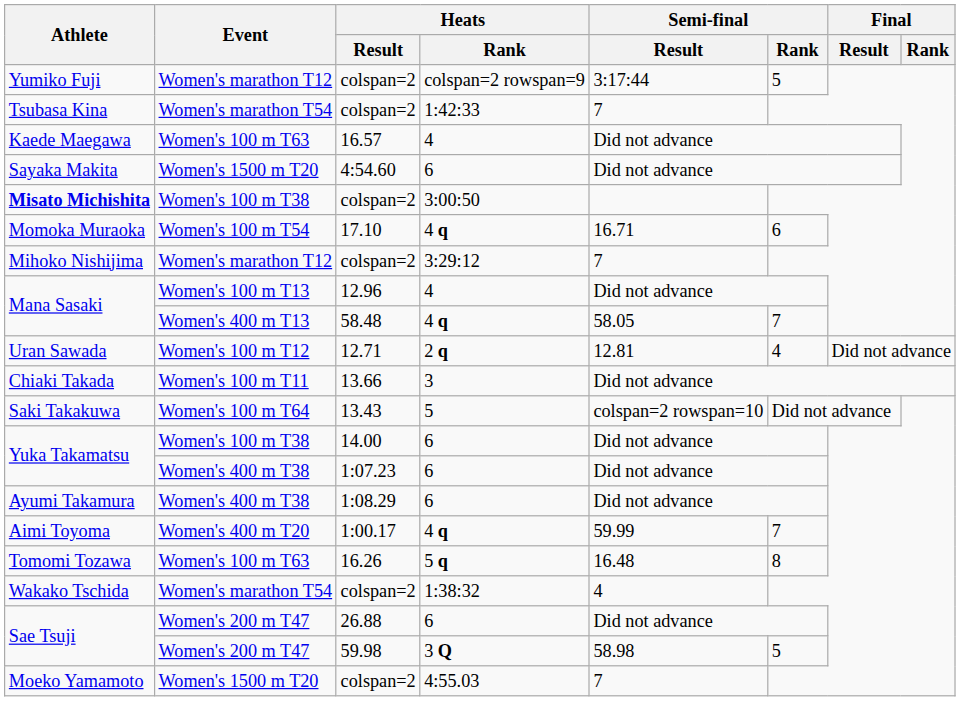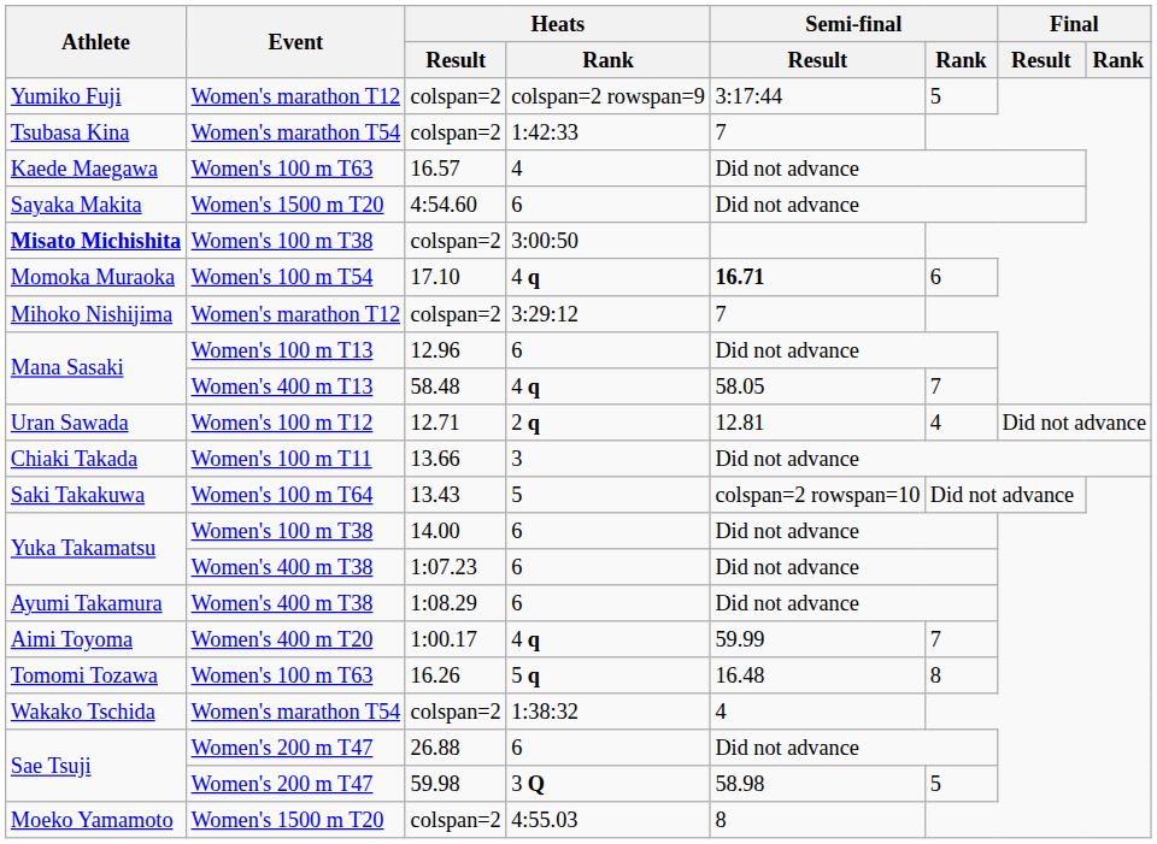Momoka Muraoka | Semi-final / Result: normal -> bold
Mana Sasaki / 12.96 | Heats / Rank: 4 -> 6
Moeko Yamamoto | Semi-final / Result: 7 -> 8
